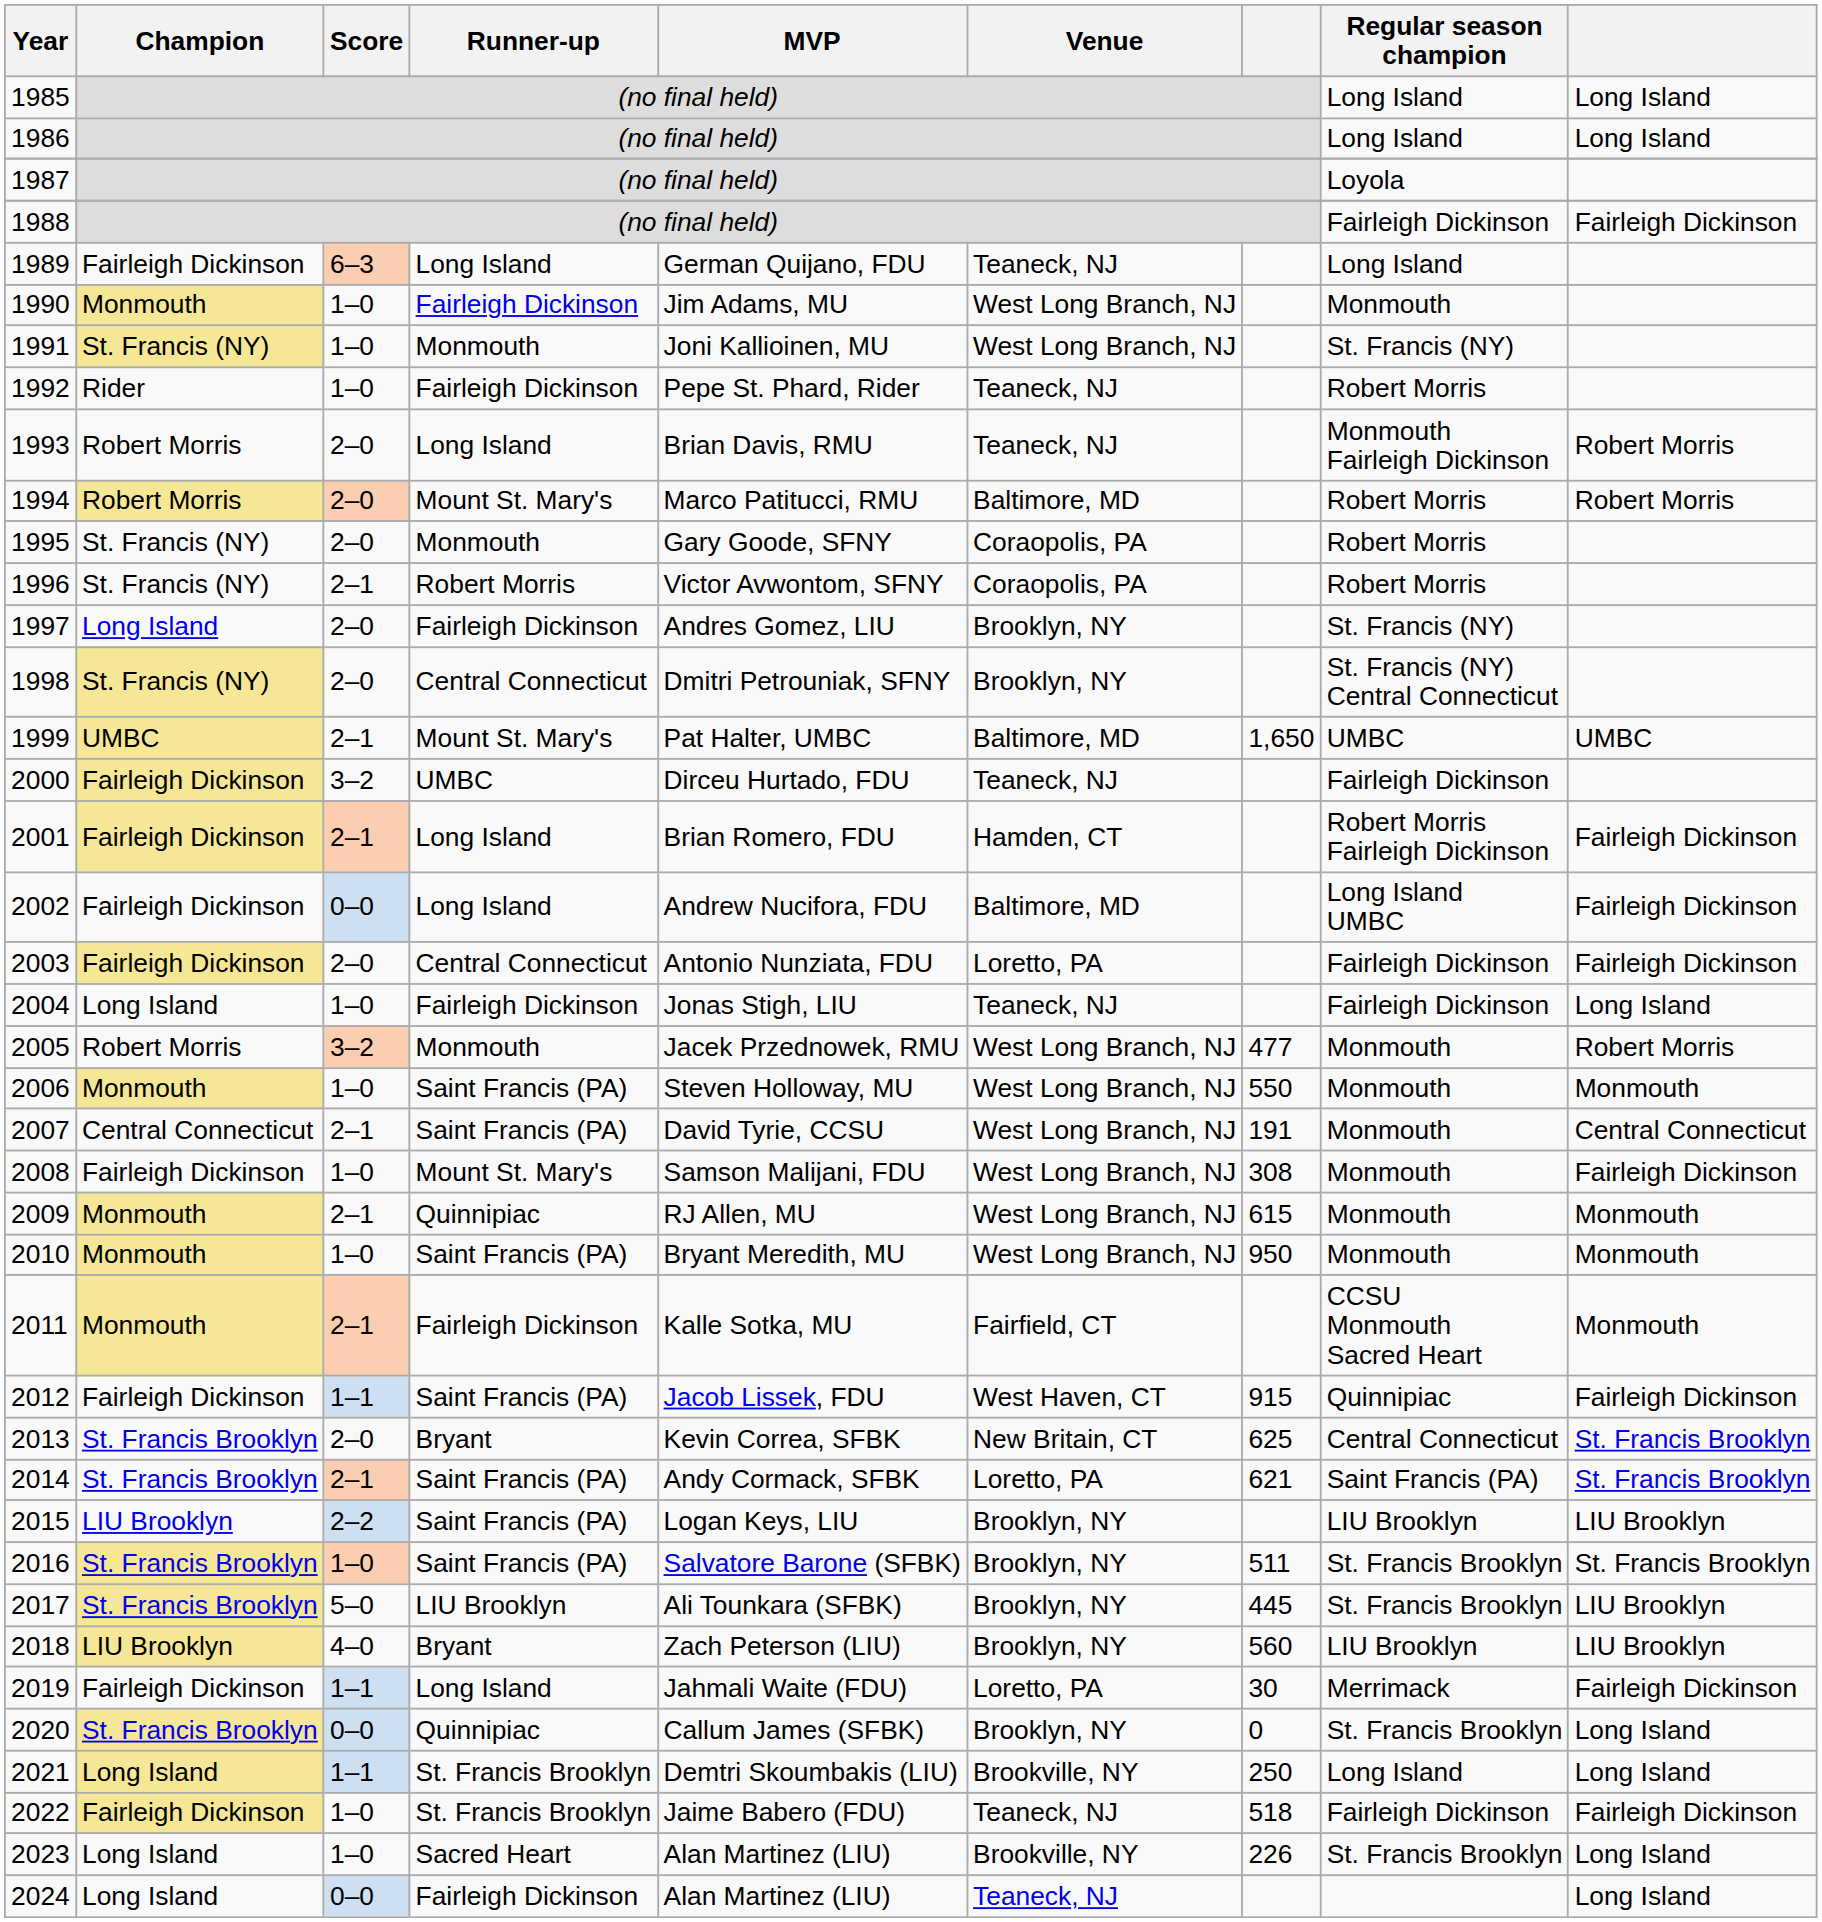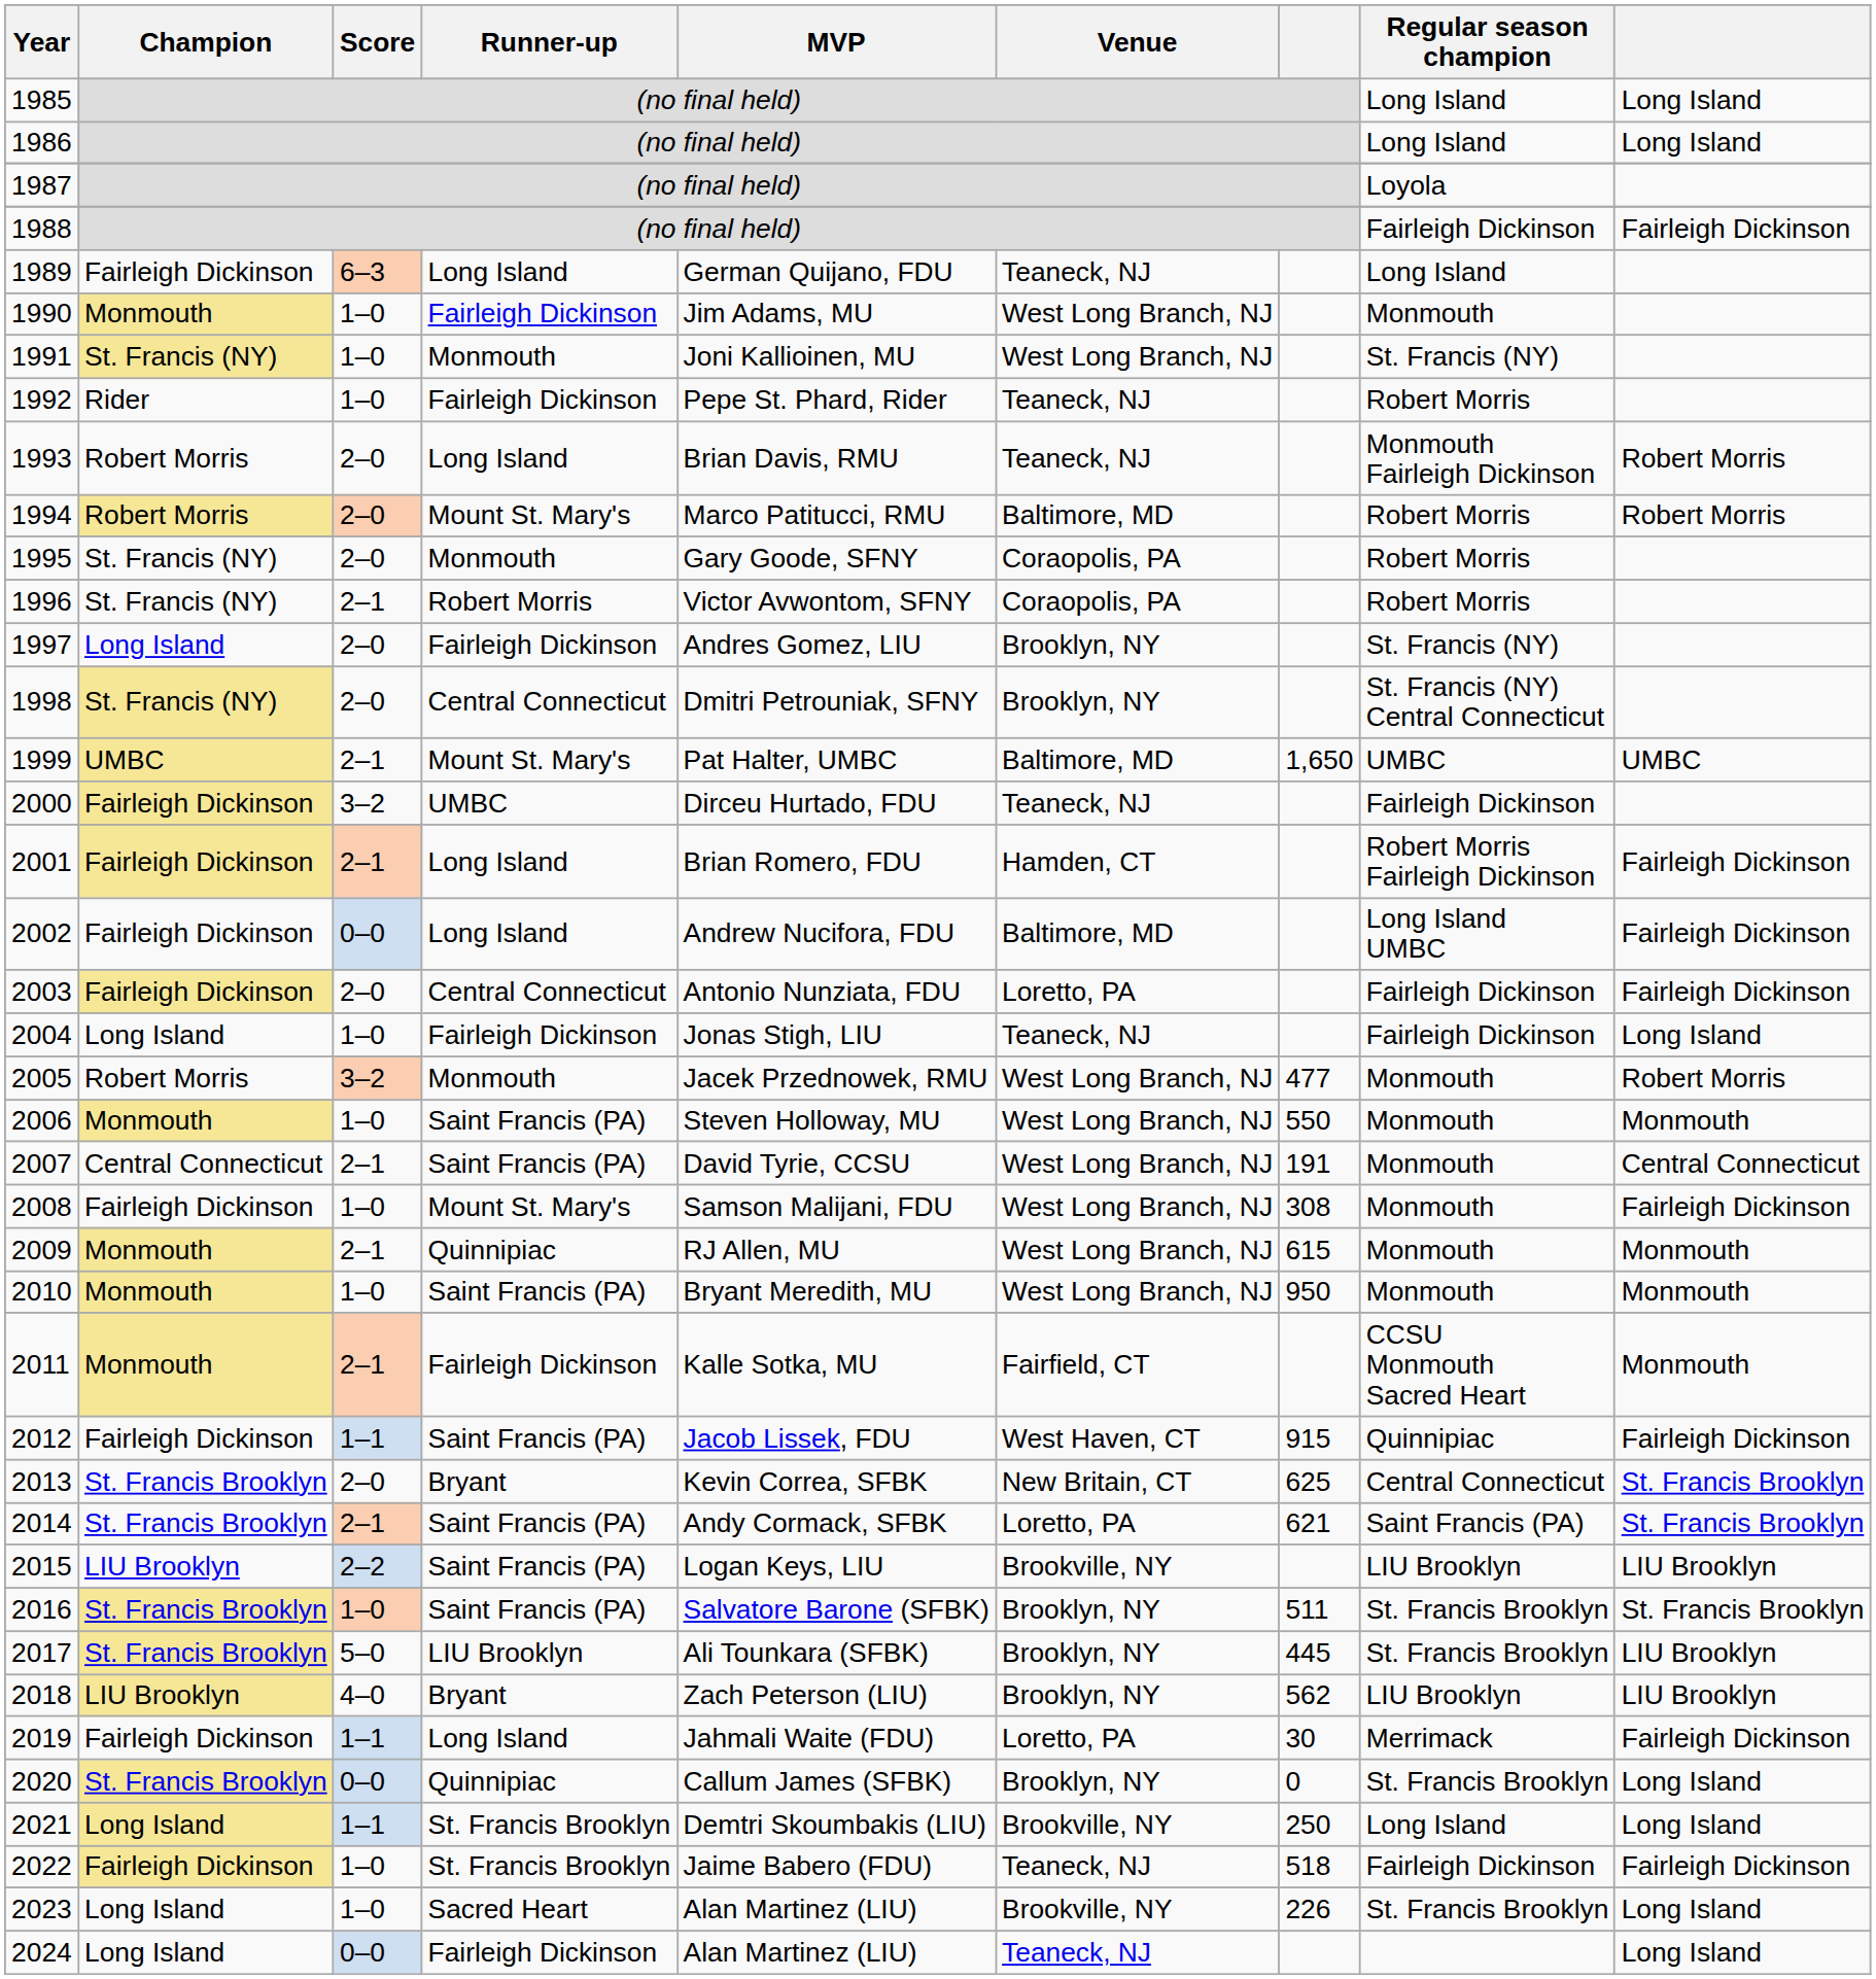2015 | Venue: Brooklyn, NY -> Brookville, NY
2018 | column 7: 560 -> 562
